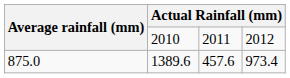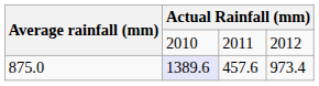875.0 | column 2: no background -> lavender background
